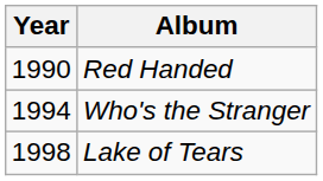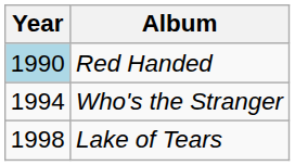Red Handed | Year: no background -> lightblue background
